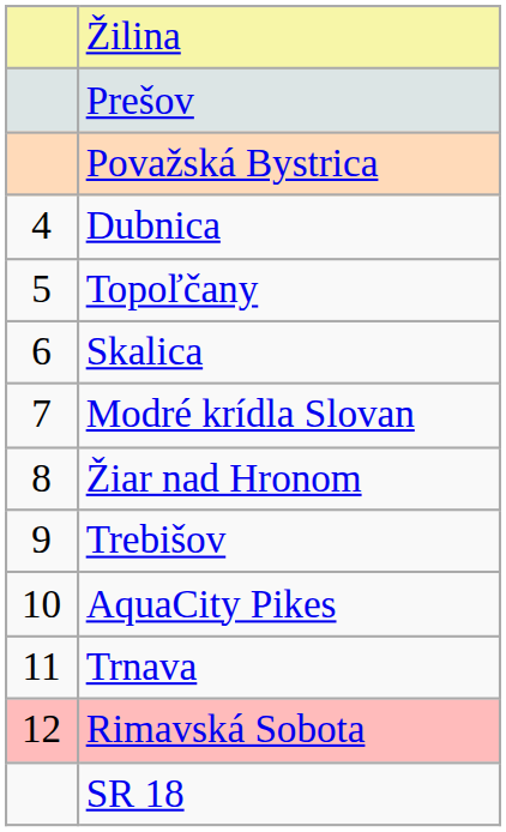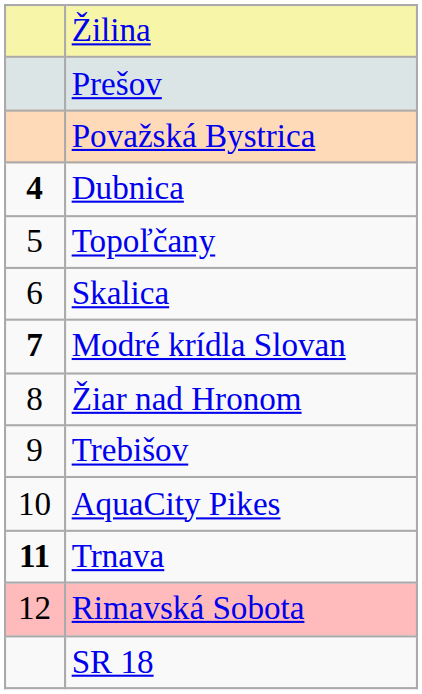Dubnica | column 1: normal -> bold
Modré krídla Slovan | column 1: normal -> bold
Trnava | column 1: normal -> bold
